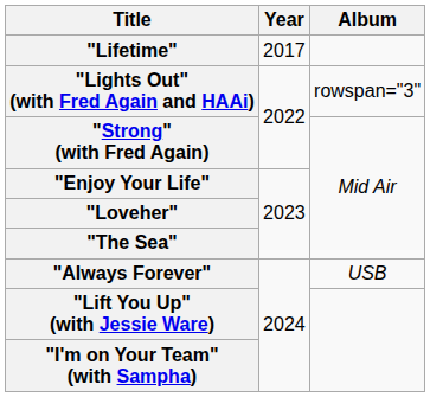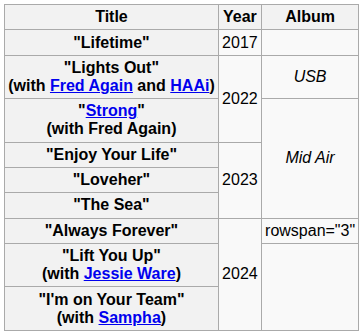"Lights Out" (with Fred Again and HAAi) | Album: rowspan="3" -> USB
"Always Forever" | Album: USB -> rowspan="3"
